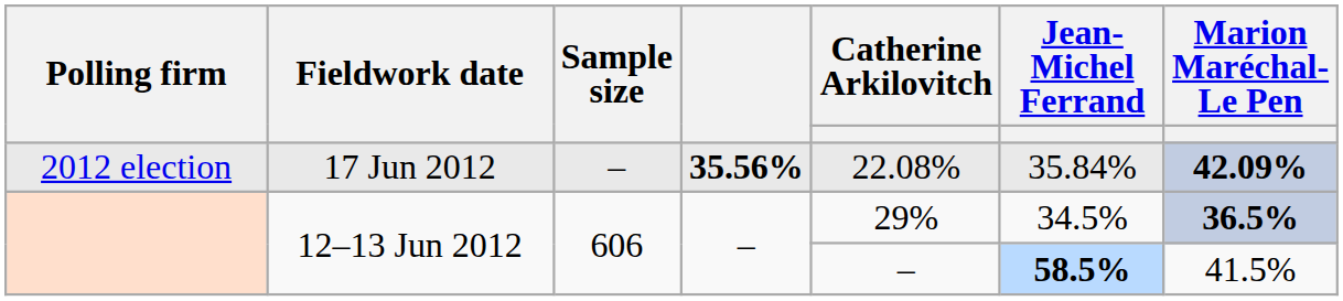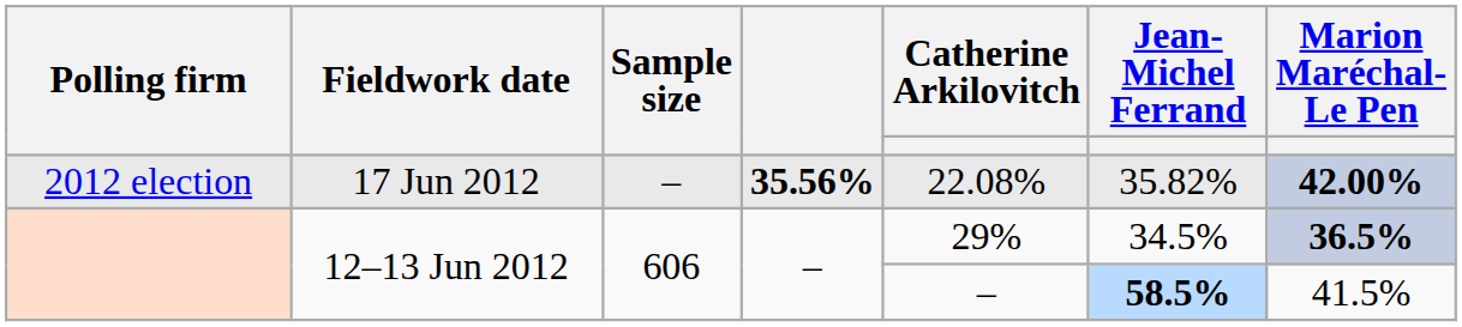2012 election | Jean-Michel Ferrand: 35.84% -> 35.82%
2012 election | Marion Maréchal-Le Pen: 42.09% -> 42.00%
